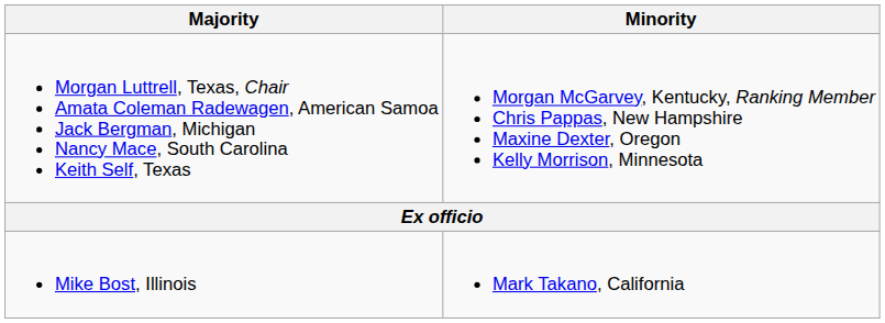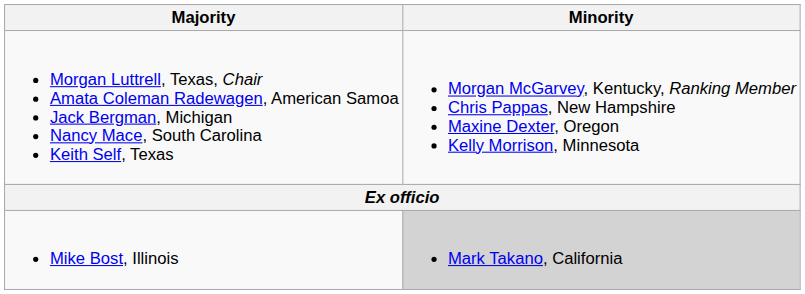Mike Bost, Illinois | Minority: no background -> lightgrey background
